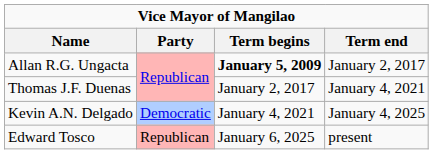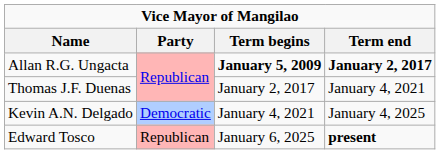Allan R.G. Ungacta | Term end: normal -> bold
Edward Tosco | Term end: normal -> bold
